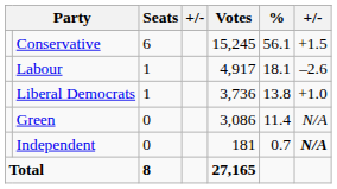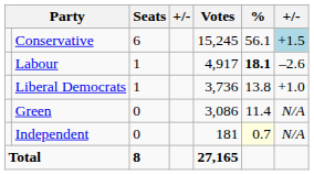Conservative | column 7: no background -> lightblue background
Labour | %: normal -> bold
Independent | %: no background -> lightyellow background
Independent | column 7: bold -> normal
